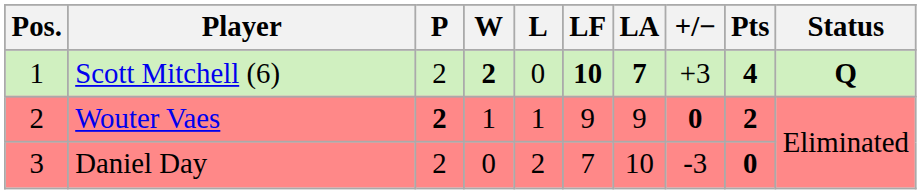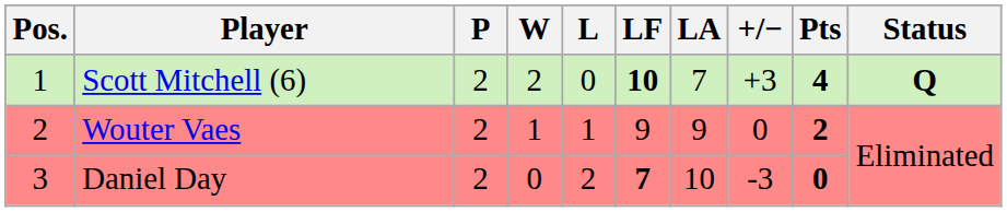Scott Mitchell (6) | W: bold -> normal
Scott Mitchell (6) | LA: bold -> normal
Wouter Vaes | P: bold -> normal
Wouter Vaes | +/−: bold -> normal
Daniel Day | LF: normal -> bold
